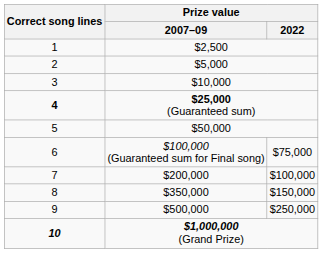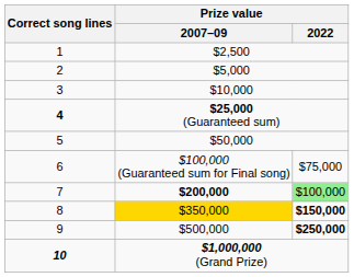7 | Prize value / 2007–09: normal -> bold
7 | Prize value / 2022: no background -> lightgreen background
8 | Prize value / 2007–09: no background -> gold background
8 | Prize value / 2022: normal -> bold
9 | Prize value / 2022: normal -> bold
